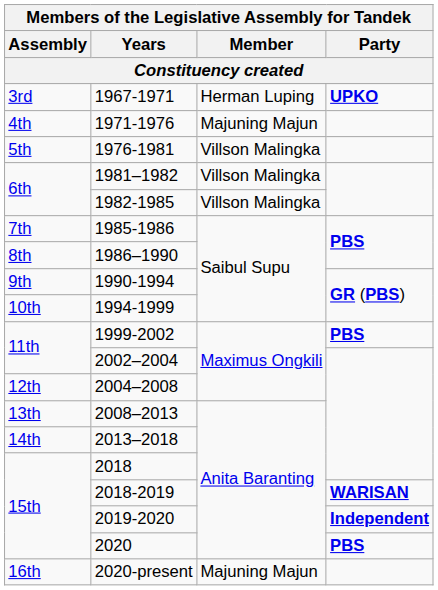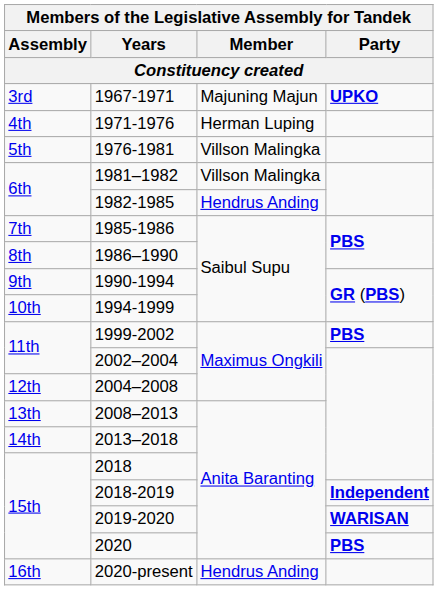1967-1971 | Member: Herman Luping -> Majuning Majun
1971-1976 | Member: Majuning Majun -> Herman Luping
1982-1985 | Member: Villson Malingka -> Hendrus Anding
2018-2019 | Party: WARISAN -> Independent
2019-2020 | Party: Independent -> WARISAN
2020-present | Member: Majuning Majun -> Hendrus Anding
